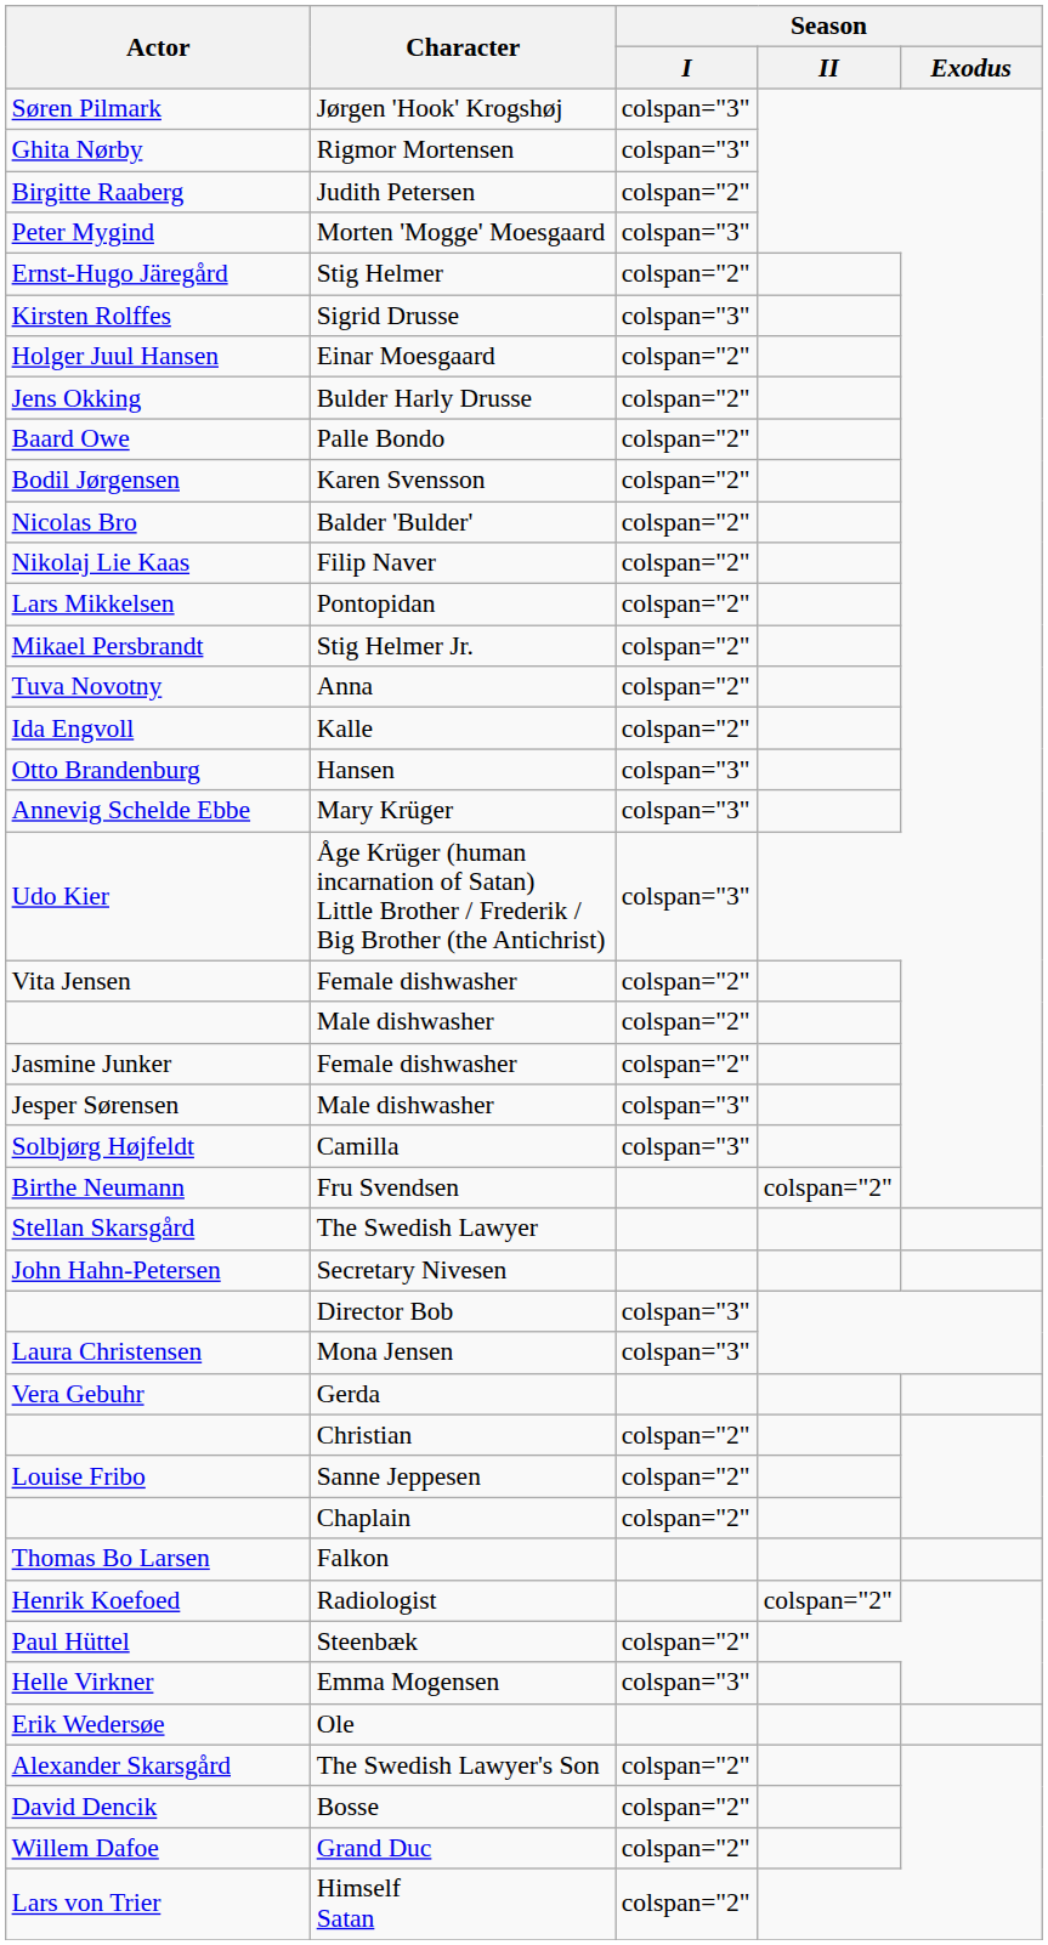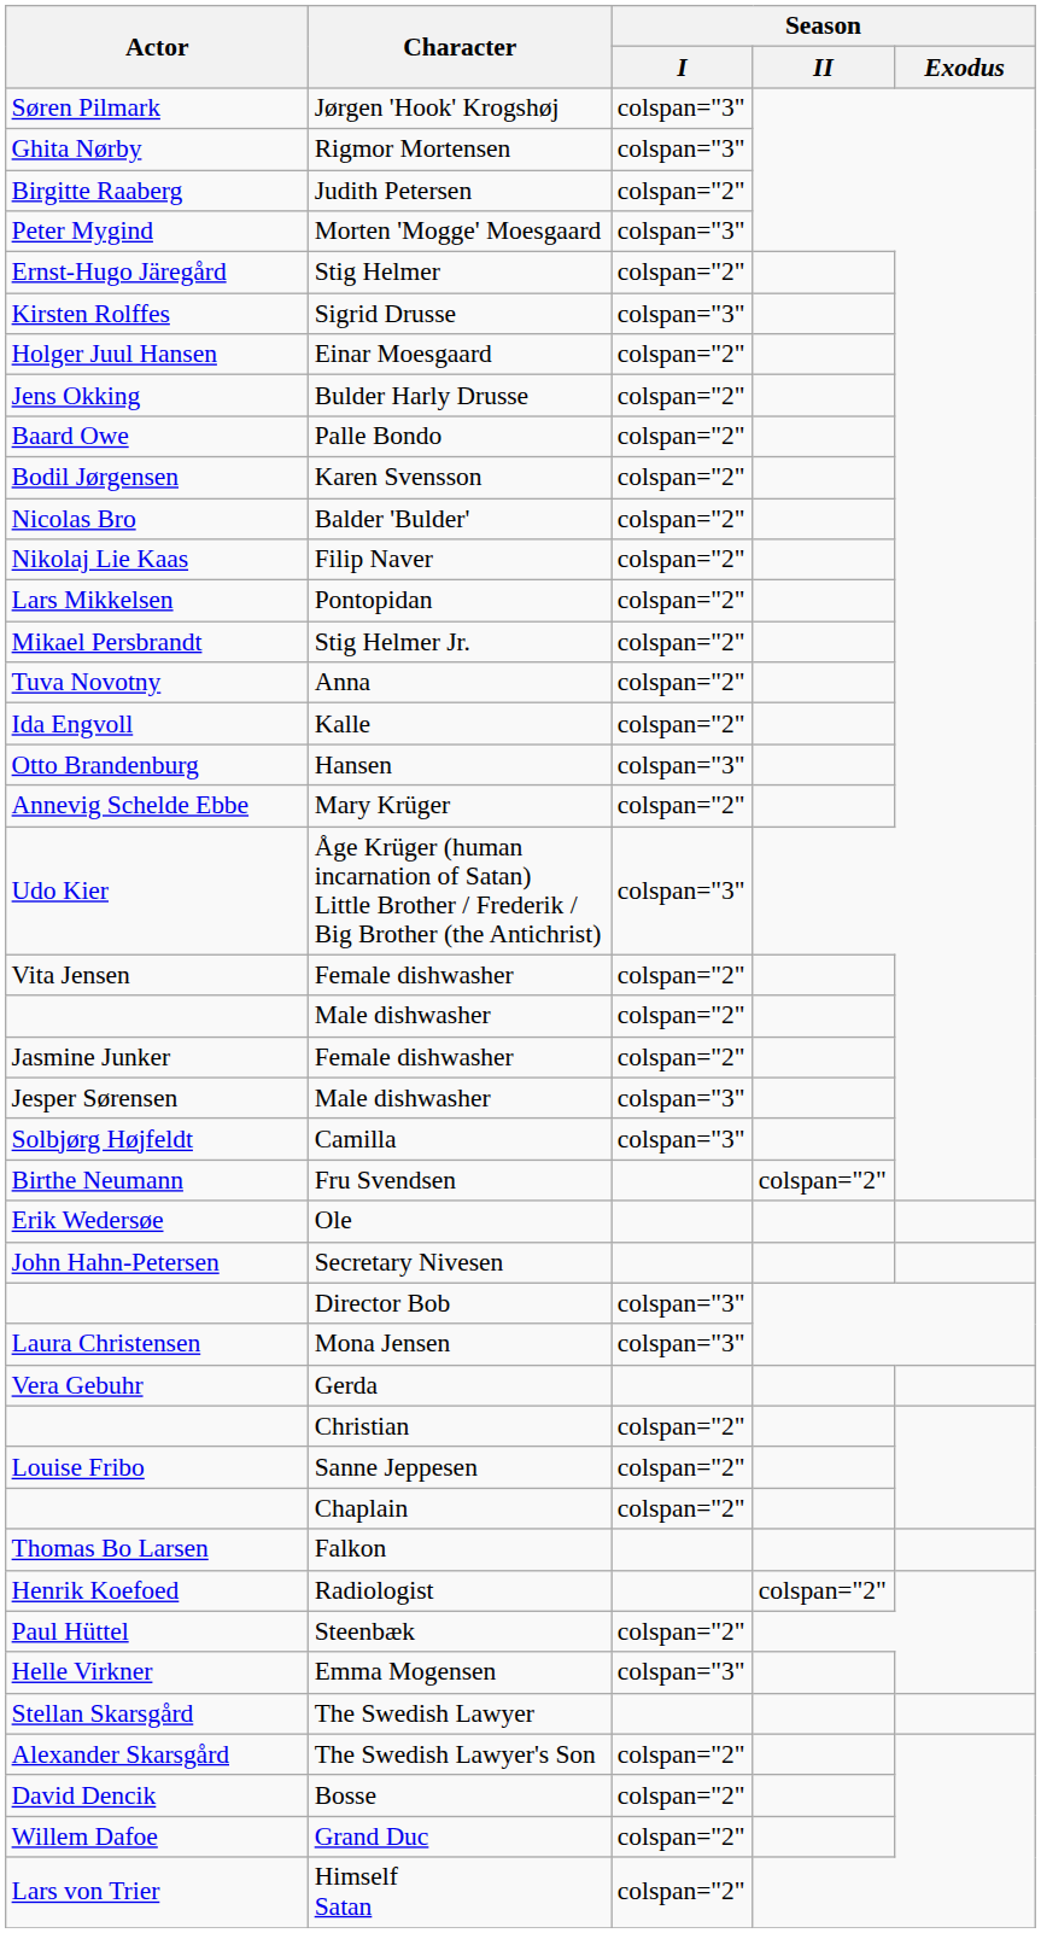Mary Krüger | Season / I: colspan="3" -> colspan="2"
rows swapped: Ole <-> The Swedish Lawyer
